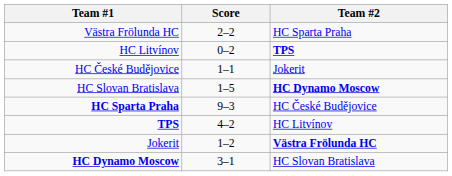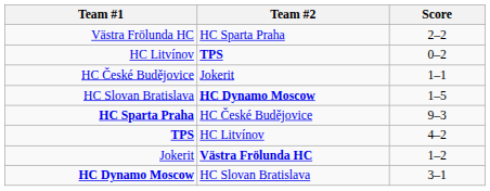columns swapped: Score <-> Team #2
